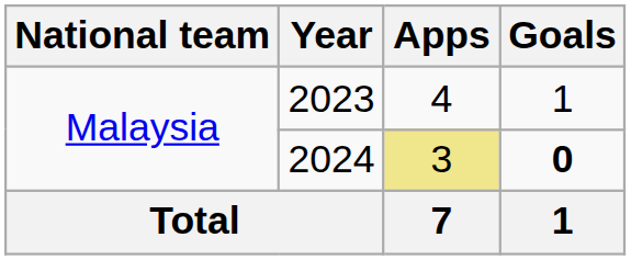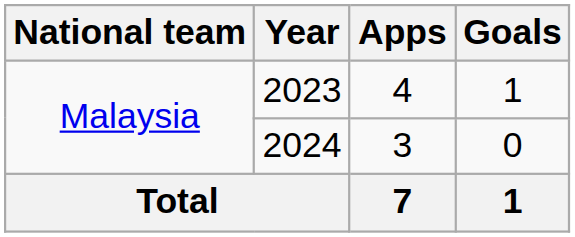2024 | Apps: khaki background -> no background
2024 | Goals: bold -> normal
